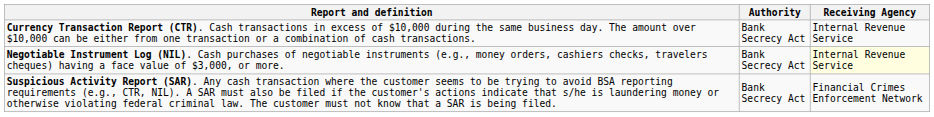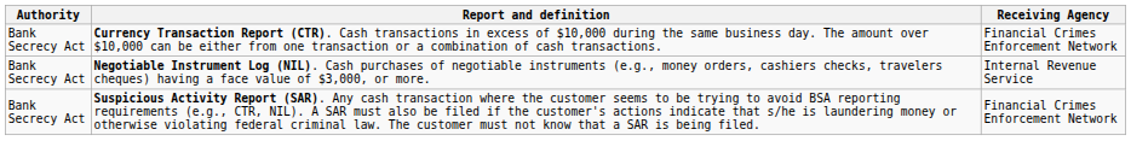columns swapped: Report and definition <-> Authority
row 2 | Receiving Agency: Internal Revenue Service -> Financial Crimes Enforcement Network
row 3 | Receiving Agency: lightyellow background -> no background
